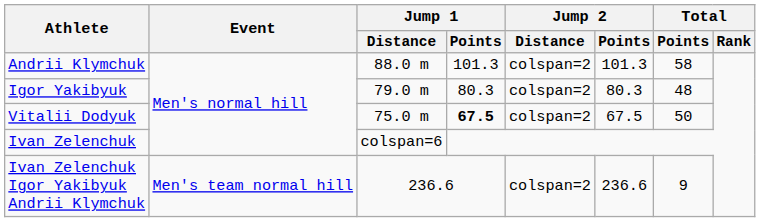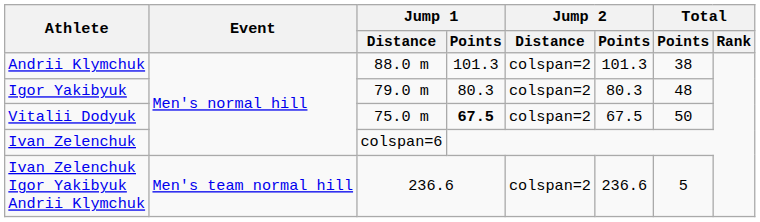Andrii Klymchuk | Total / Points: 58 -> 38
Ivan Zelenchuk Igor Yakibyuk Andrii Klymchuk | Total / Points: 9 -> 5
